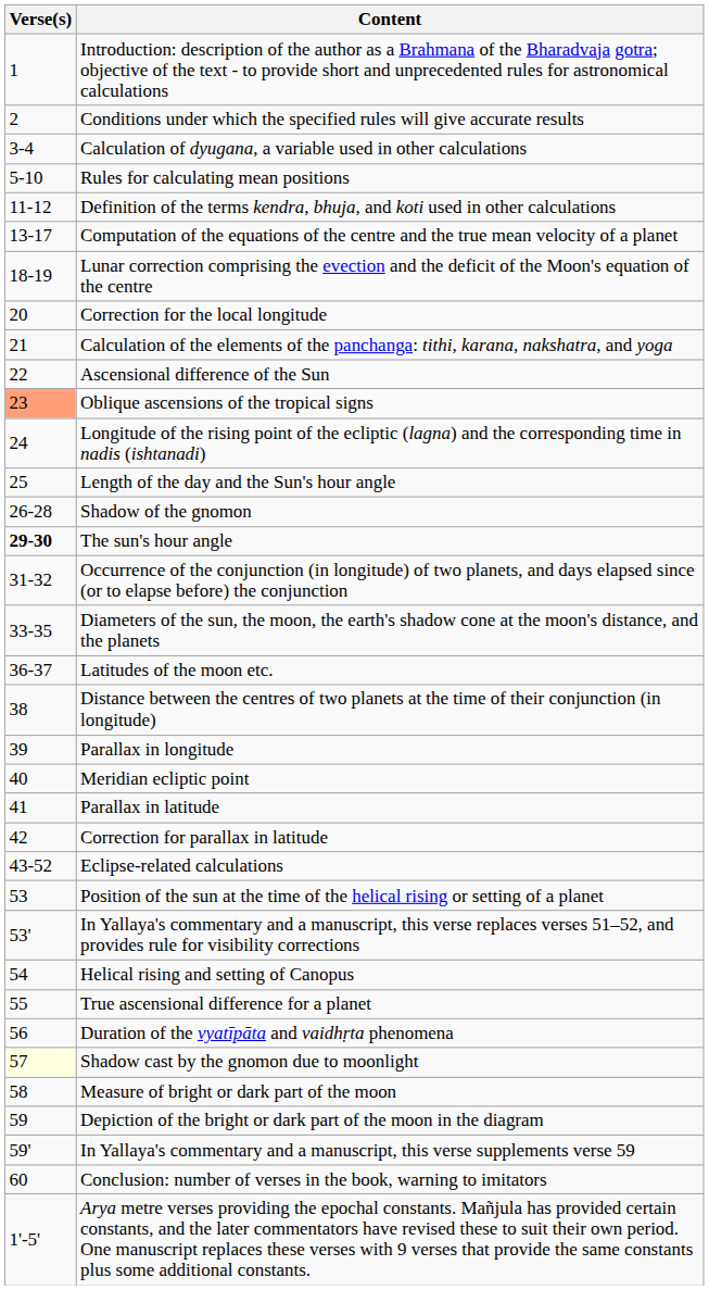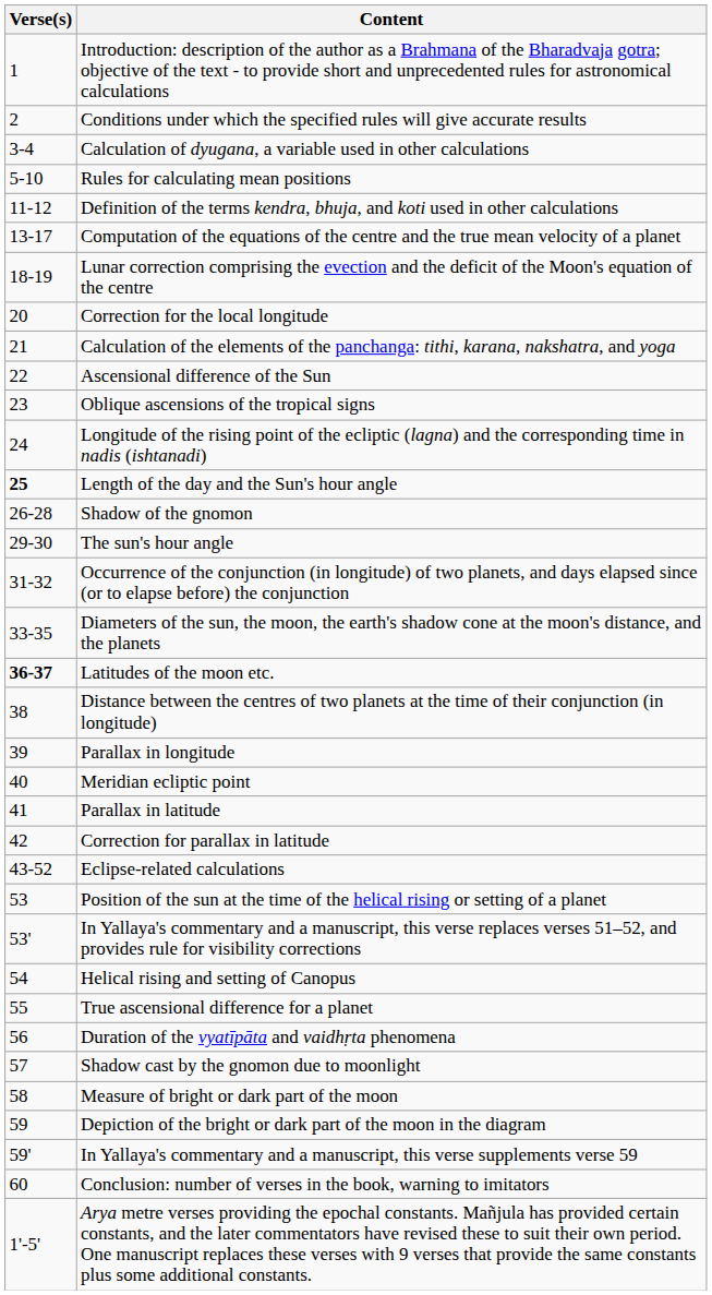Oblique ascensions of the tropical signs | Verse(s): lightsalmon background -> no background
Length of the day and the Sun's hour angle | Verse(s): normal -> bold
The sun's hour angle | Verse(s): bold -> normal
Latitudes of the moon etc. | Verse(s): normal -> bold
Shadow cast by the gnomon due to moonlight | Verse(s): lightyellow background -> no background
